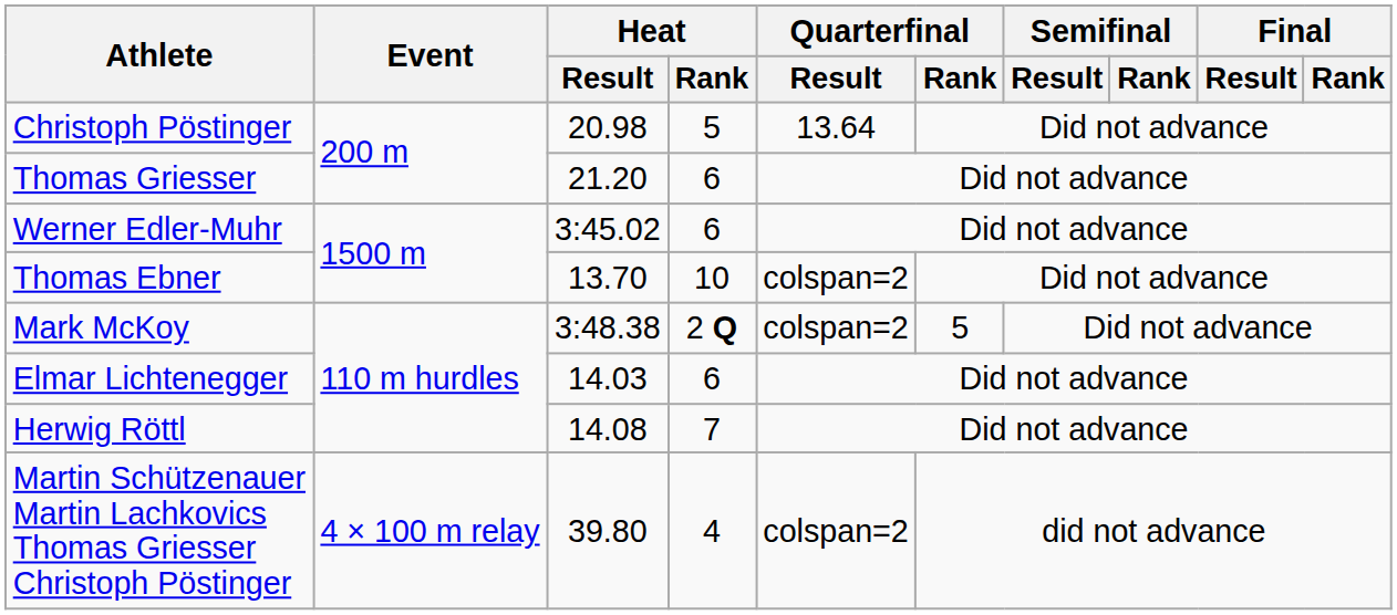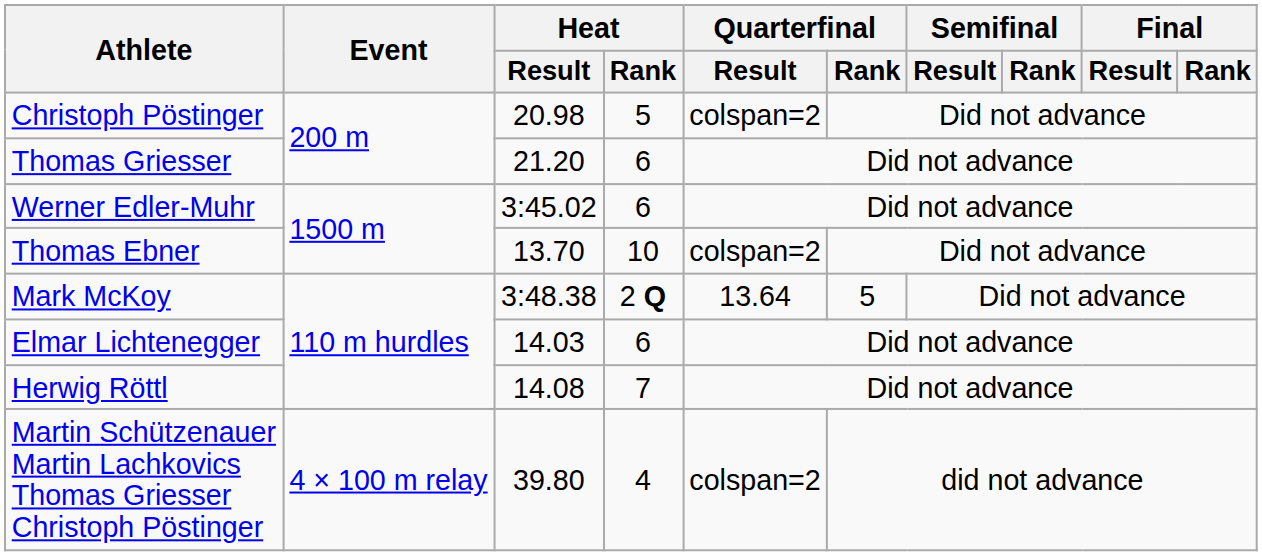Christoph Pöstinger | Quarterfinal / Result: 13.64 -> colspan=2
Mark McKoy | Quarterfinal / Result: colspan=2 -> 13.64
